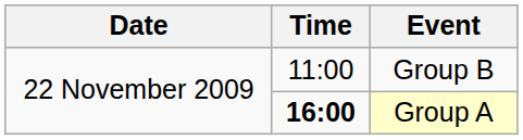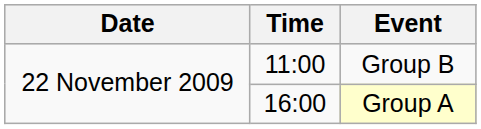Group A | Time: bold -> normal
